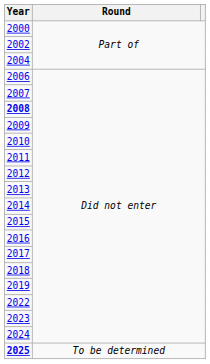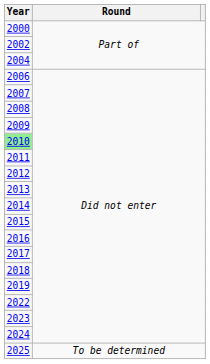2008 | Year: bold -> normal
2010 | Year: no background -> lightgreen background
2025 | Year: bold -> normal
